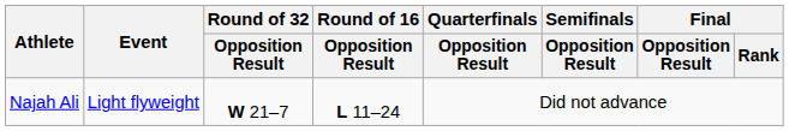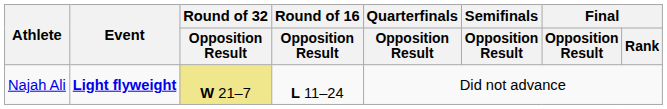Najah Ali | Event: normal -> bold
Najah Ali | Round of 32 / Opposition Result: no background -> khaki background
